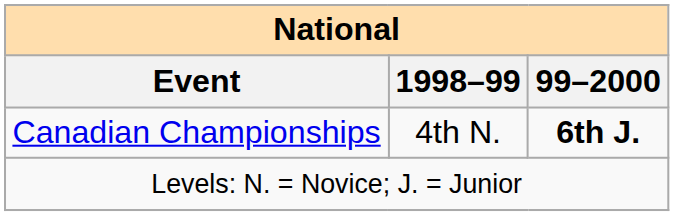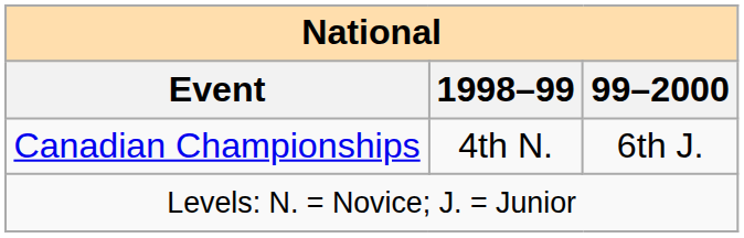Canadian Championships | 99–2000: bold -> normal
